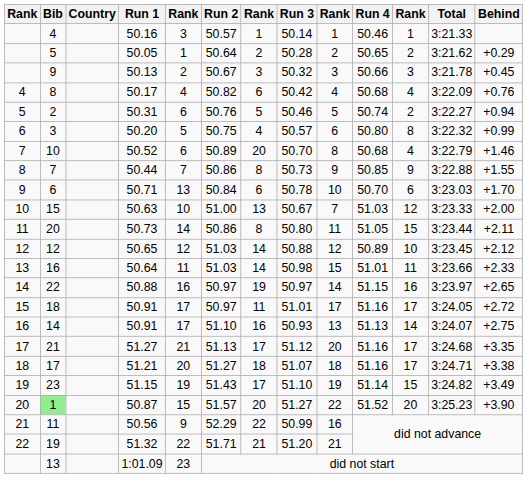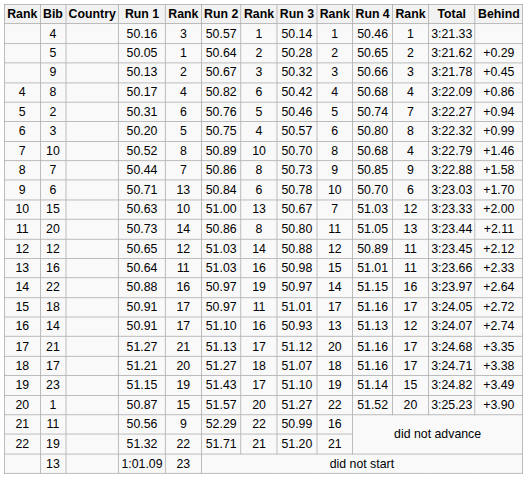row 5 | Behind: +0.76 -> +0.86
row 6 | column 11: 2 -> 7
row 8 | column 5: 6 -> 8
row 8 | column 7: 20 -> 10
row 9 | Behind: +1.55 -> +1.58
row 12 | column 11: 15 -> 13
row 13 | column 11: 10 -> 11
row 14 | column 7: 14 -> 16
row 15 | Behind: +2.65 -> +2.64
row 17 | column 11: 14 -> 12
row 17 | Behind: +2.75 -> +2.74
row 21 | Bib: lightgreen background -> no background
